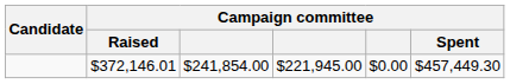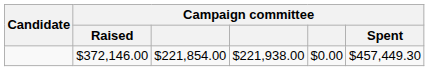row 3 | Campaign committee / Raised: $372,146.01 -> $372,146.00
row 3 | column 3: $241,854.00 -> $221,854.00
row 3 | column 4: $221,945.00 -> $221,938.00
